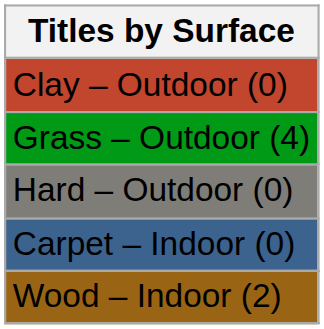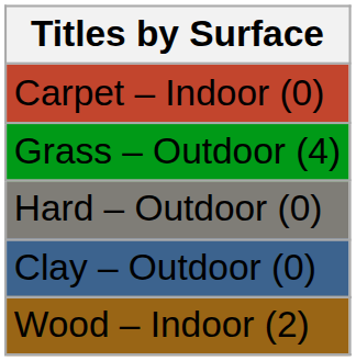row 2 | column 1: Clay – Outdoor (0) -> Carpet – Indoor (0)
row 5 | column 1: Carpet – Indoor (0) -> Clay – Outdoor (0)
